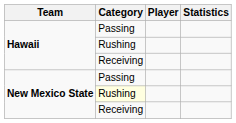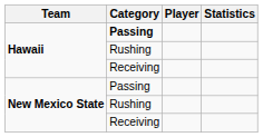Hawaii / Passing | Category: normal -> bold
New Mexico State / Rushing | Category: lightyellow background -> no background
